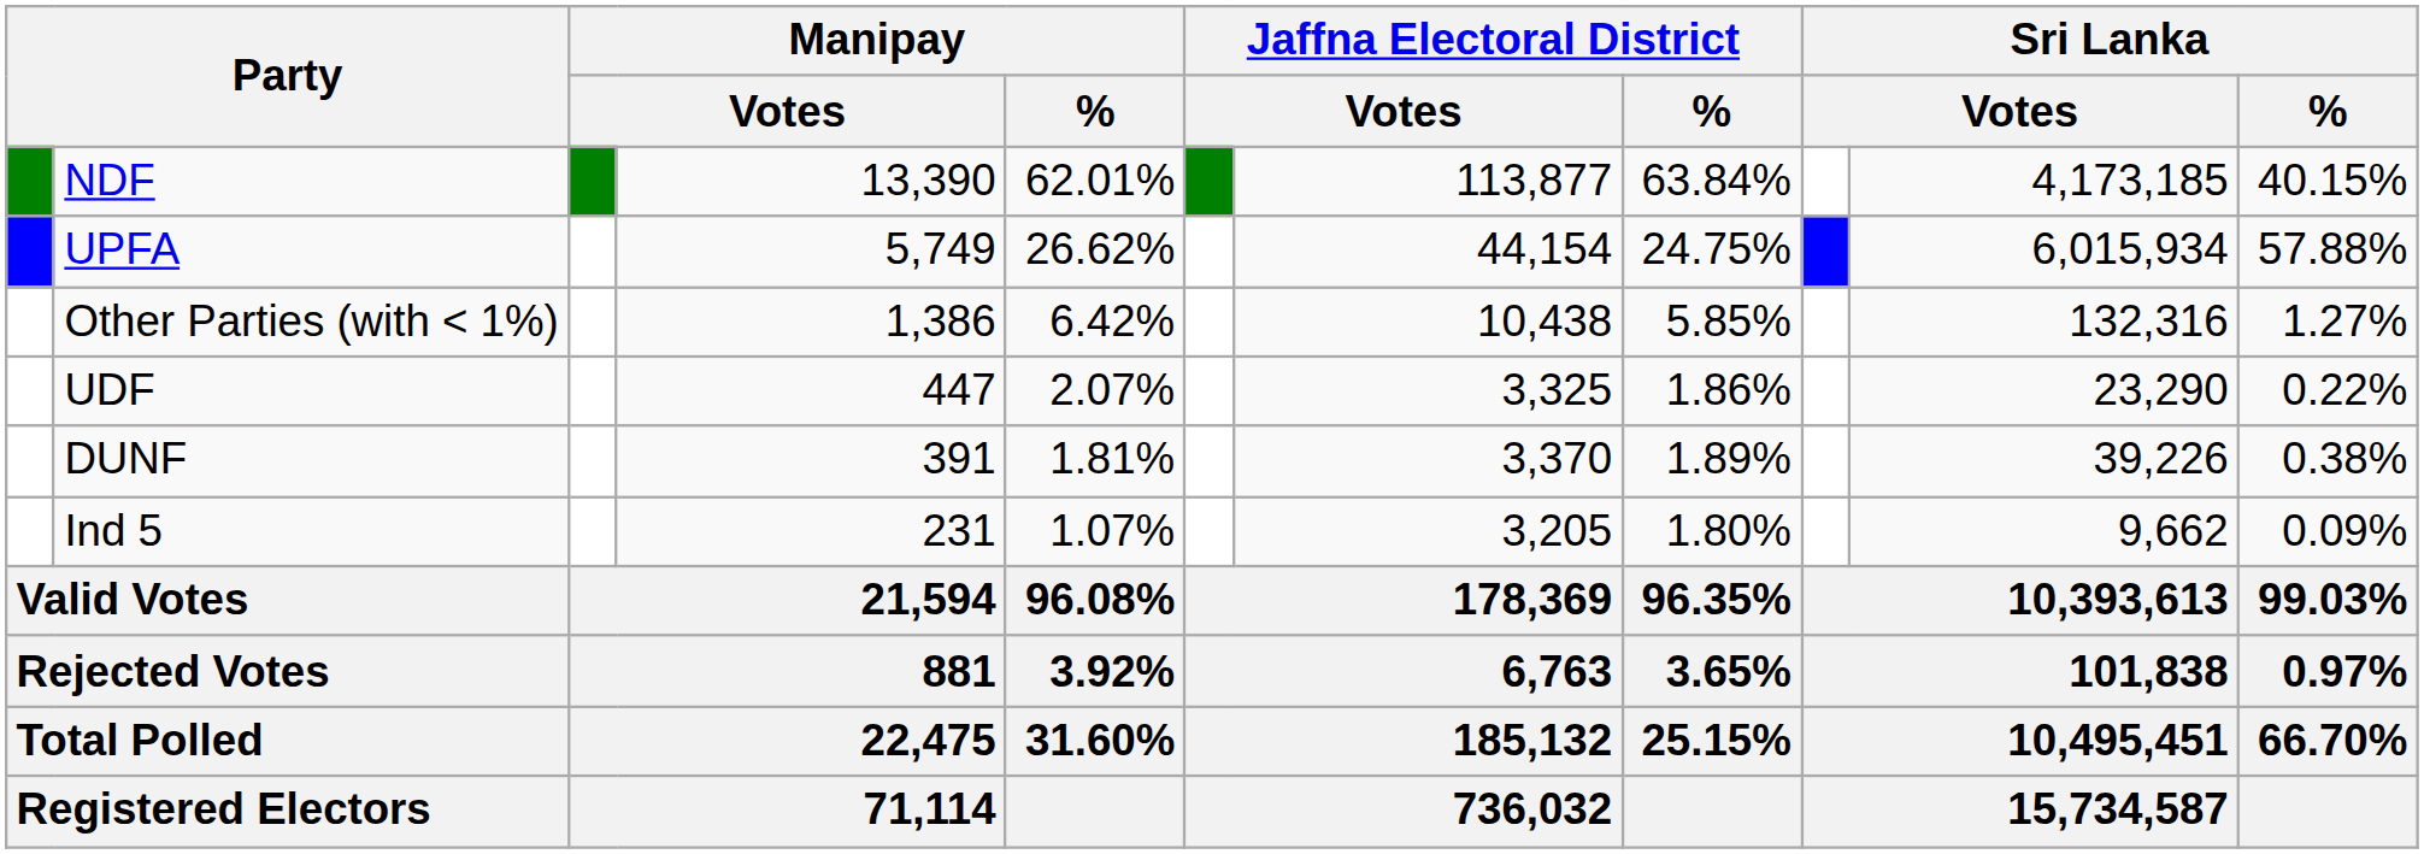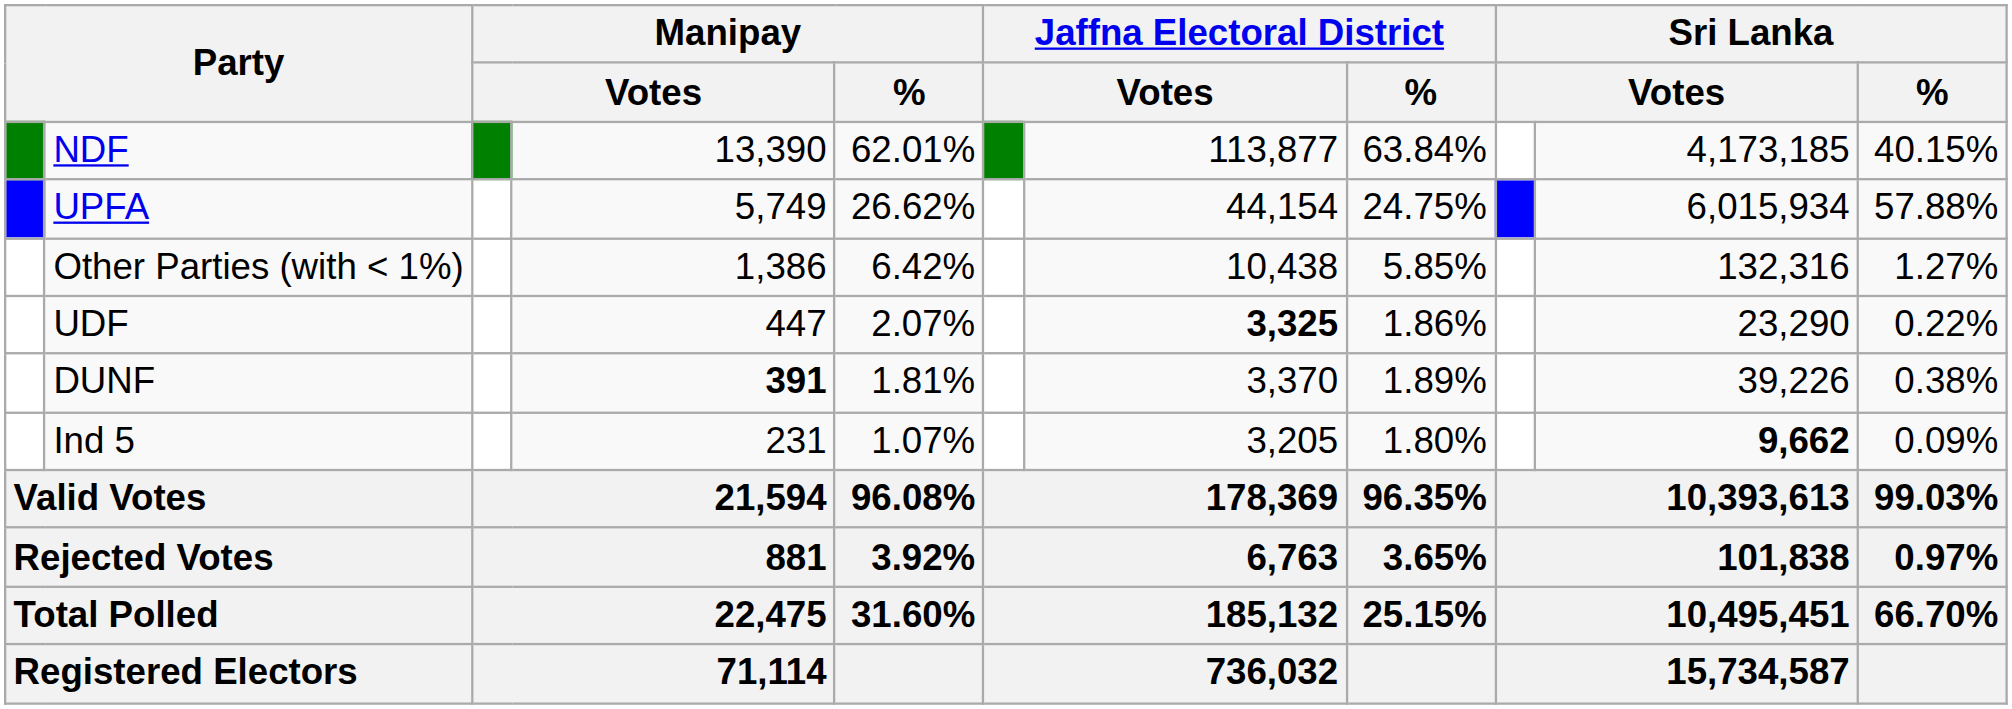UDF | column 7: normal -> bold
DUNF | column 4: normal -> bold
Ind 5 | column 10: normal -> bold
